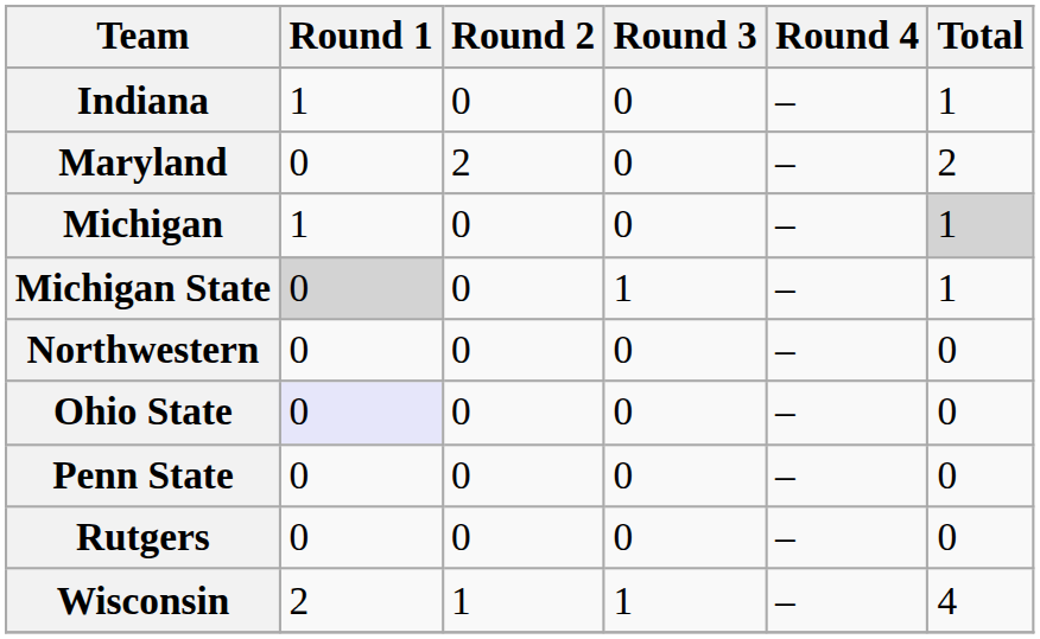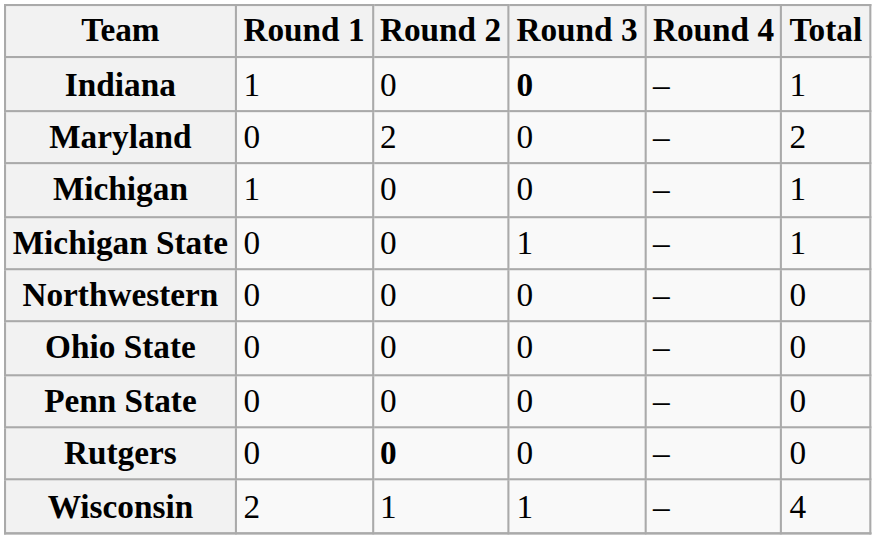Indiana | Round 3: normal -> bold
Michigan | Total: lightgrey background -> no background
Michigan State | Round 1: lightgrey background -> no background
Ohio State | Round 1: lavender background -> no background
Rutgers | Round 2: normal -> bold
